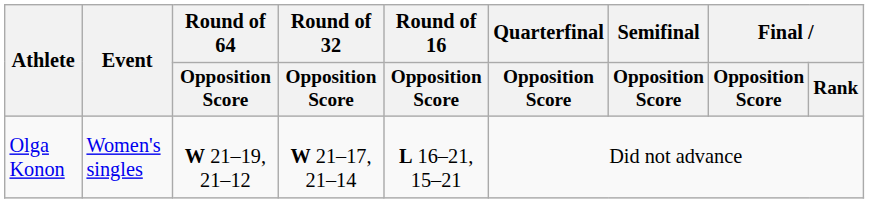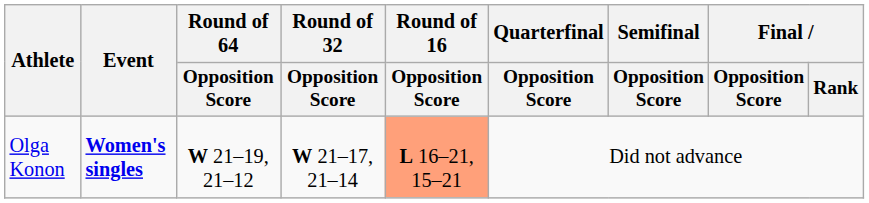Olga Konon | Event: normal -> bold
Olga Konon | Round of 16 / Opposition Score: no background -> lightsalmon background
